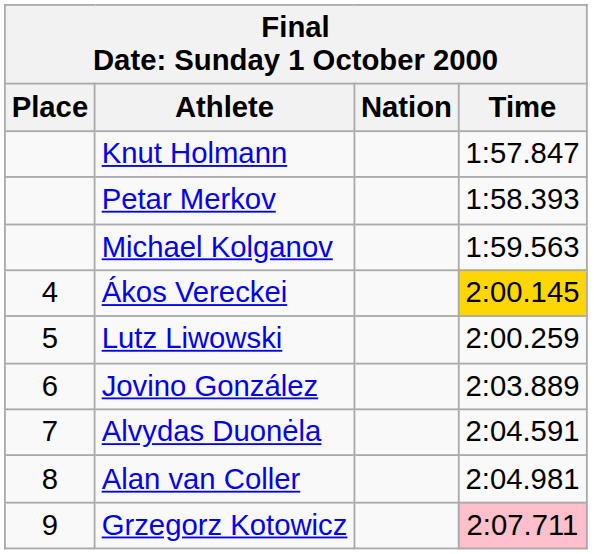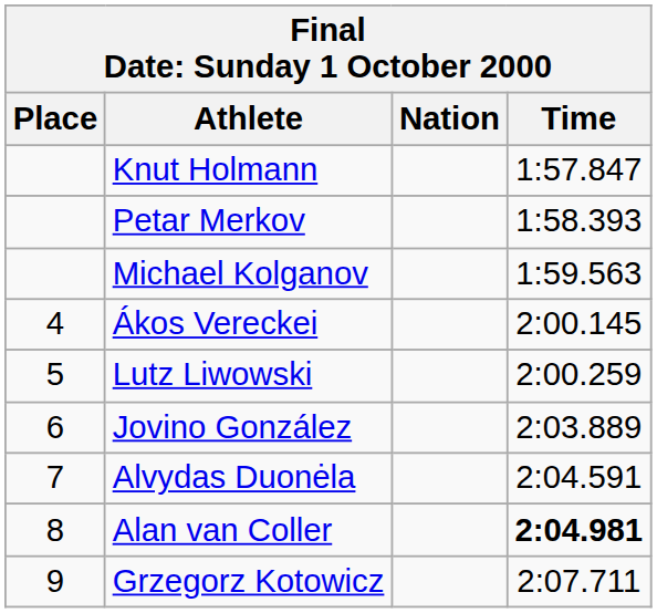Ákos Vereckei | Time: gold background -> no background
Alan van Coller | Time: normal -> bold
Grzegorz Kotowicz | Time: pink background -> no background
